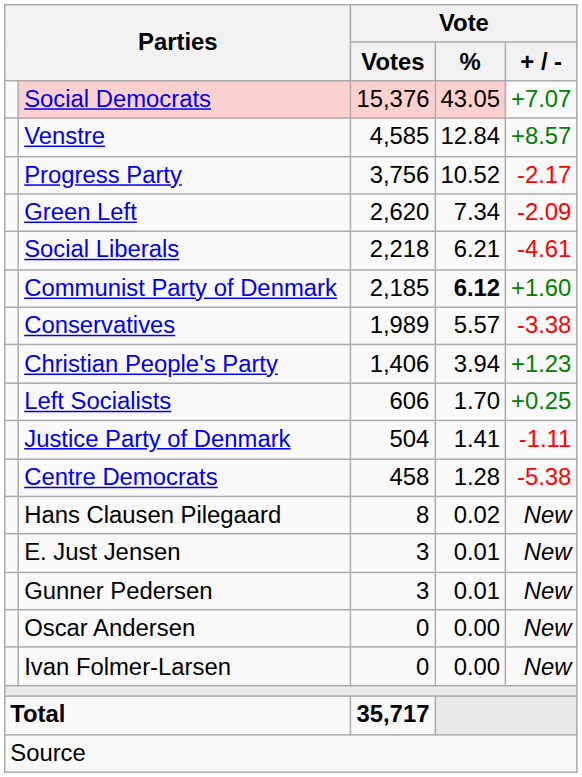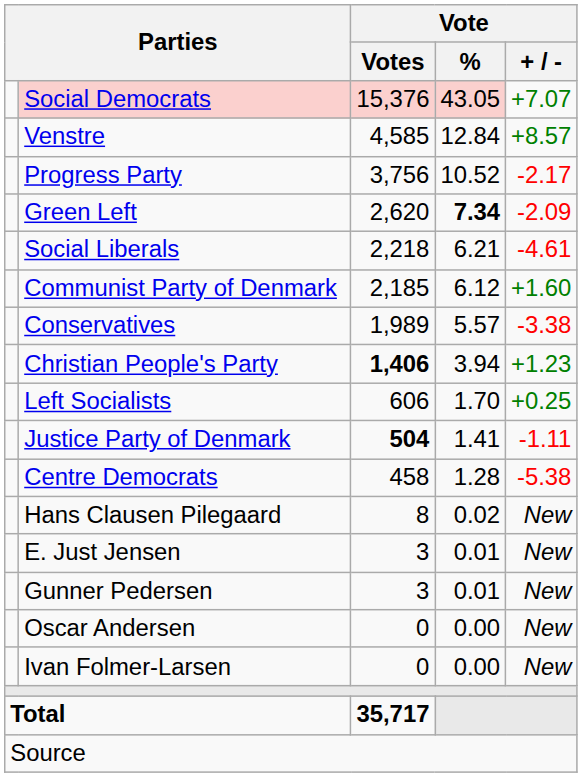Green Left | Vote / %: normal -> bold
Communist Party of Denmark | Vote / %: bold -> normal
Christian People's Party | Vote / Votes: normal -> bold
Justice Party of Denmark | Vote / Votes: normal -> bold
